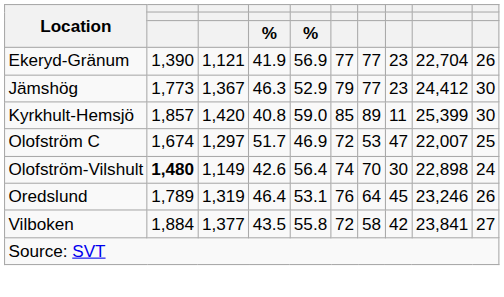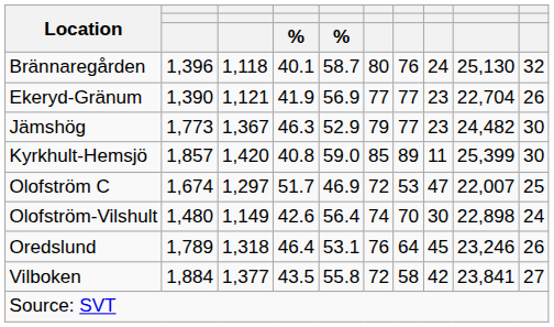+ row: Brännaregården | 1,396 | 1,118 | 40.1 | 58.7 | 80 | 76 | 24 | 25,130 | 32
Jämshög | column 9: 24,412 -> 24,482
Olofström-Vilshult | column 2: bold -> normal
Oredslund | column 3: 1,319 -> 1,318
